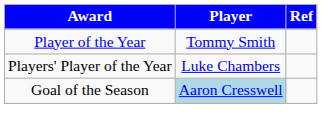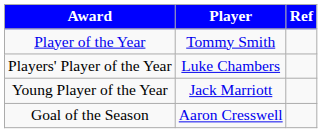+ row: Young Player of the Year | Jack Marriott
Goal of the Season | Player: lightblue background -> no background
